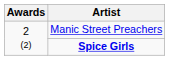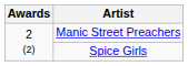Spice Girls | Artist: bold -> normal
